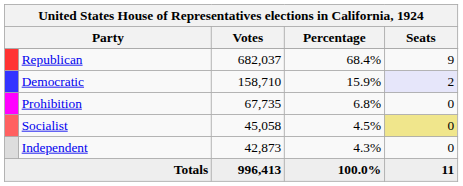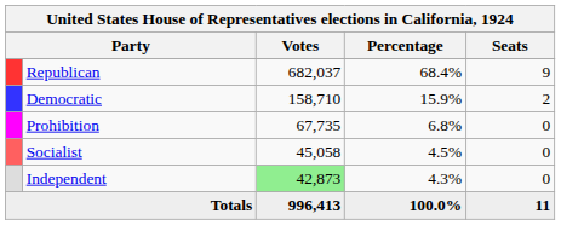Democratic | Seats: lavender background -> no background
Socialist | Seats: khaki background -> no background
Independent | Votes: no background -> lightgreen background
